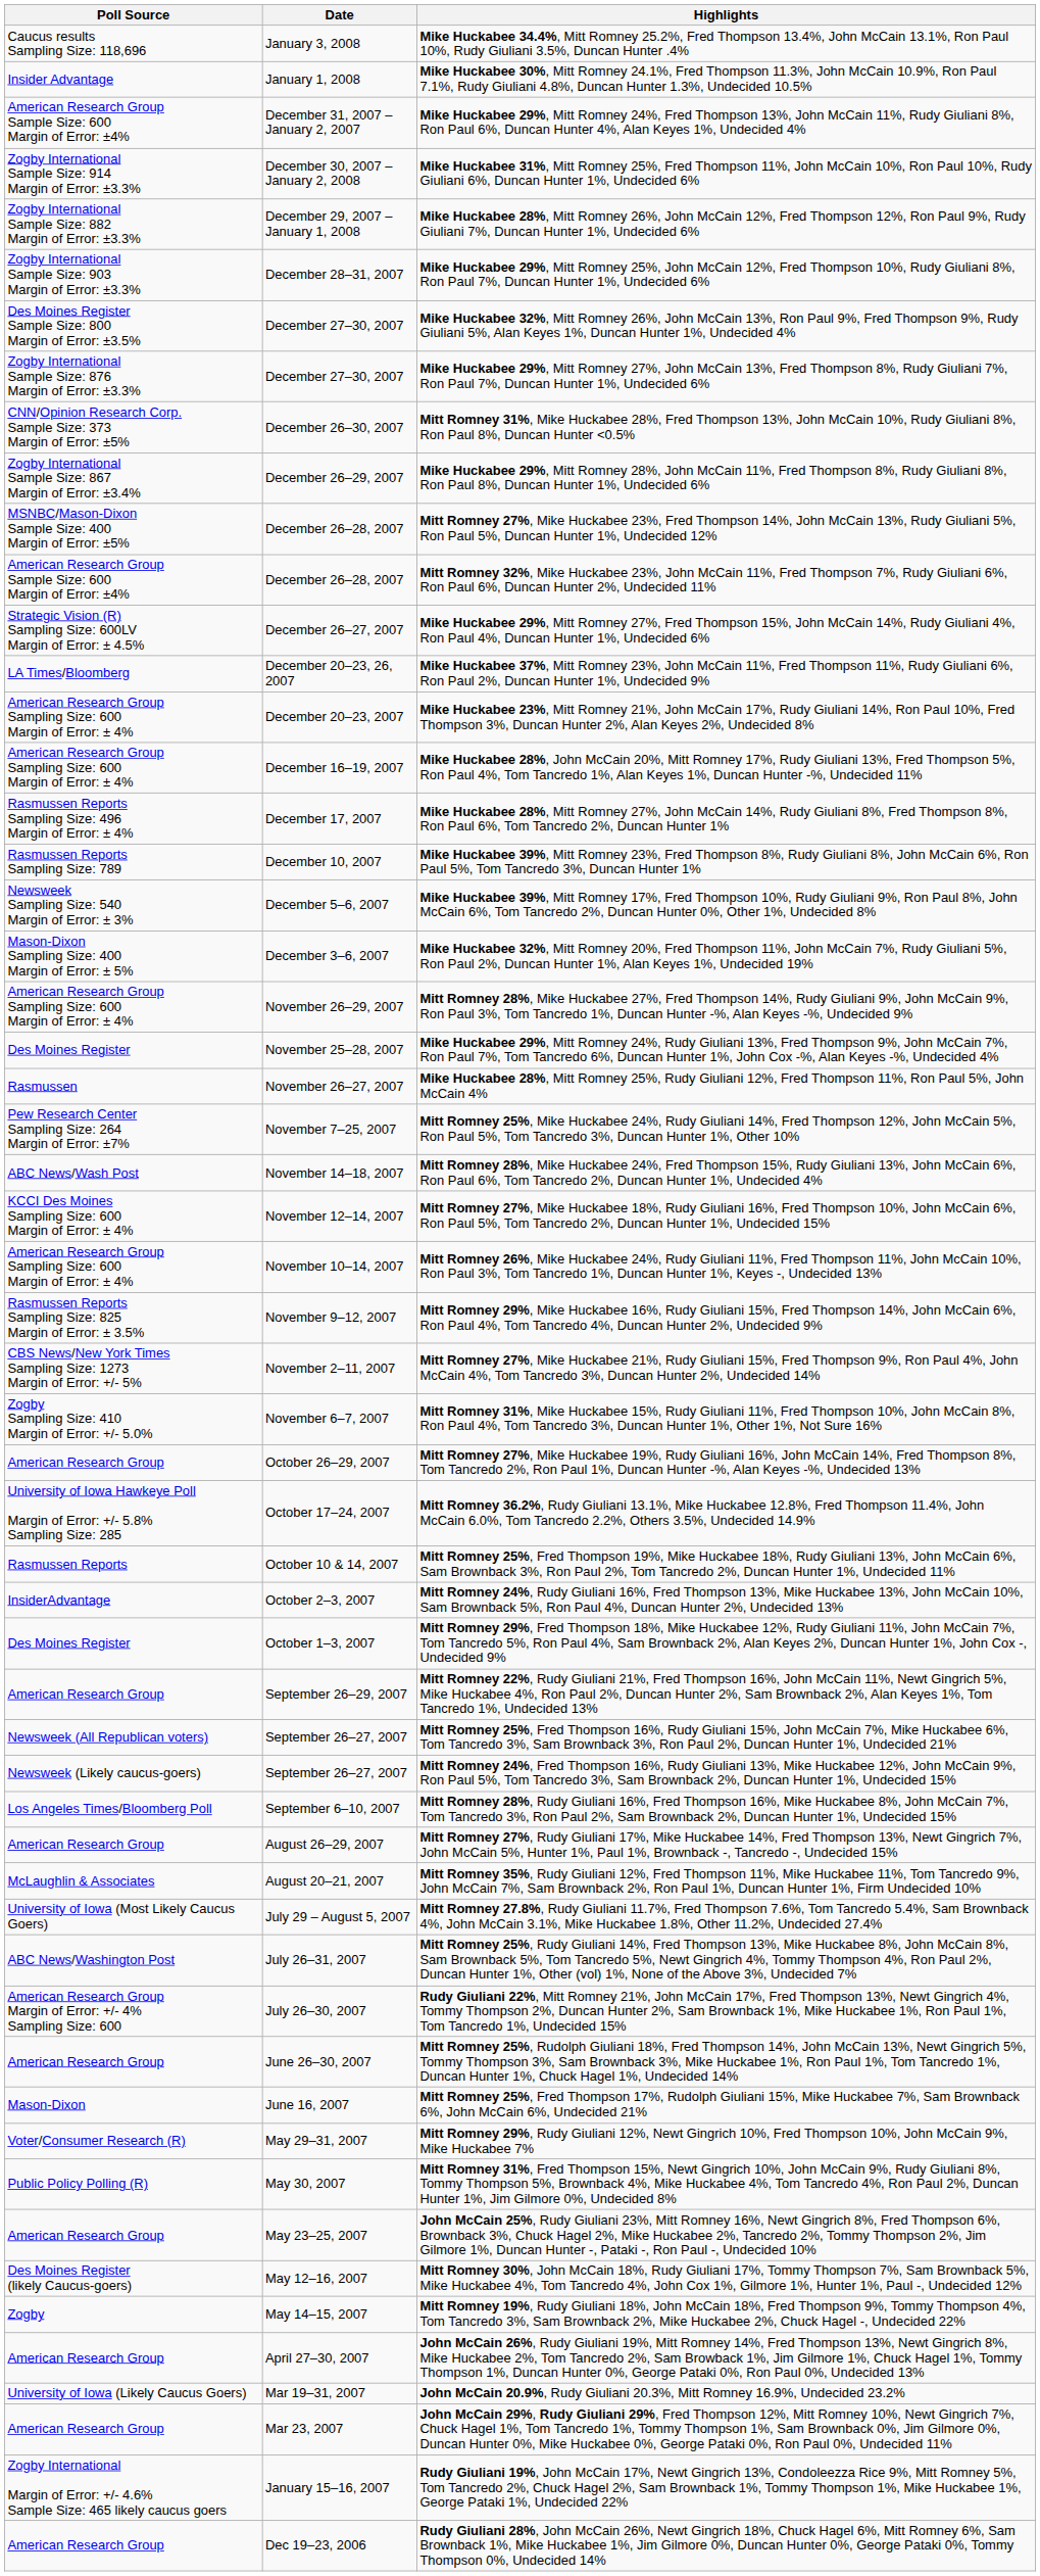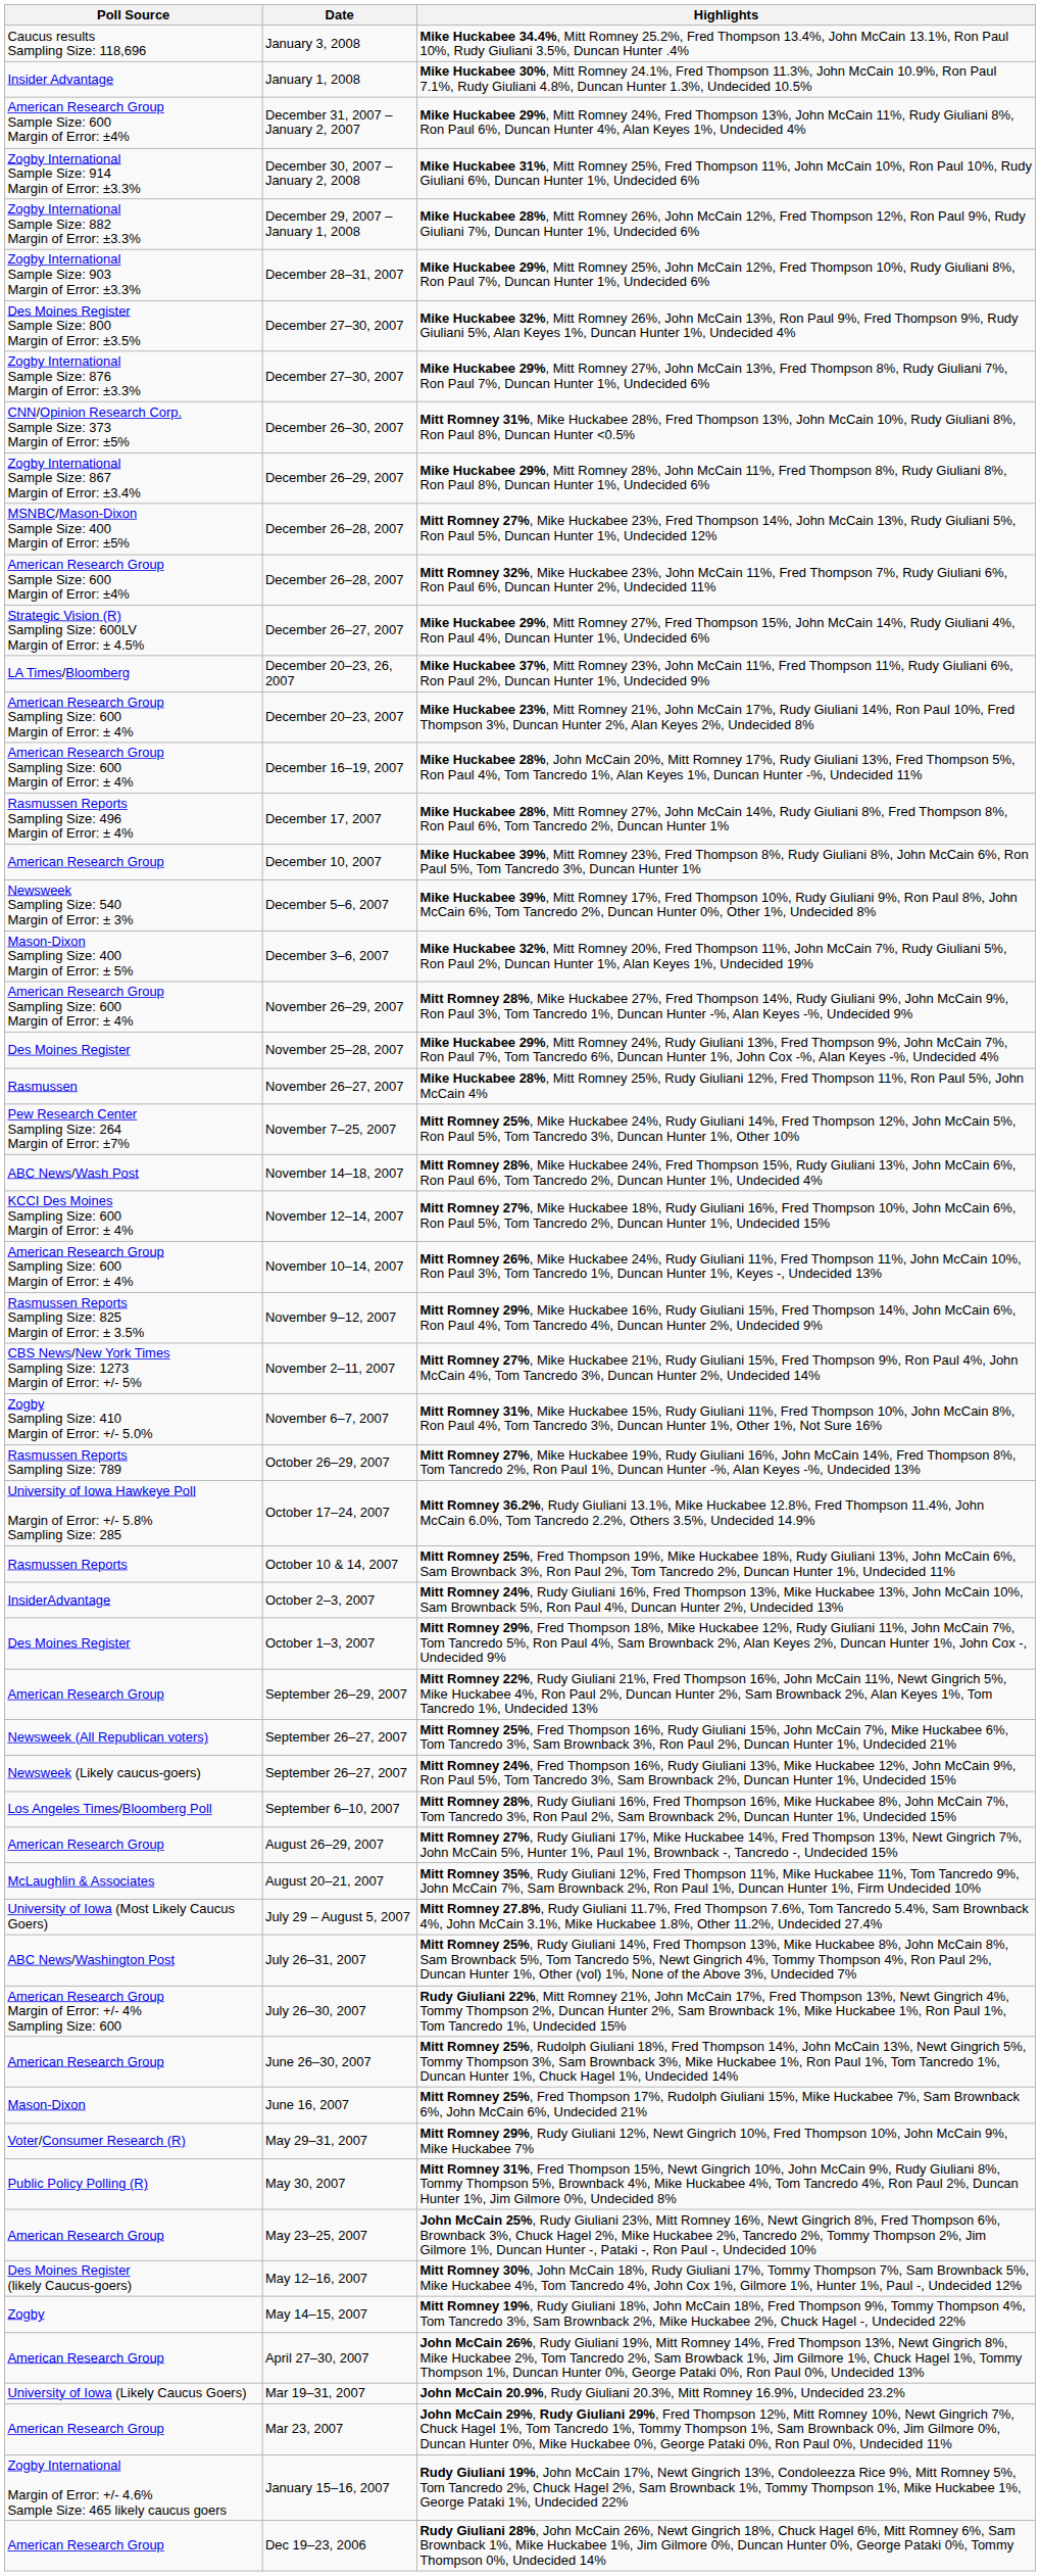row 19 | Poll Source: Rasmussen Reports Sampling Size: 789 -> American Research Group
row 32 | Poll Source: American Research Group -> Rasmussen Reports Sampling Size: 789
